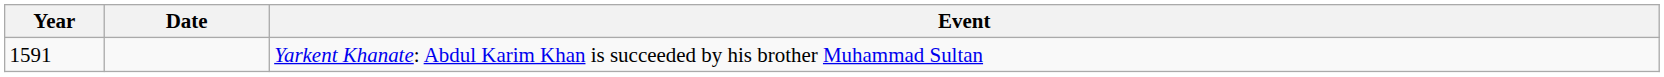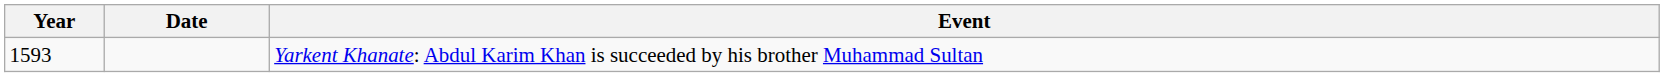row 2 | Year: 1591 -> 1593
